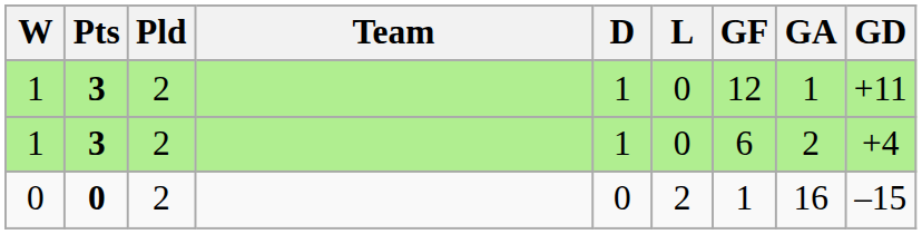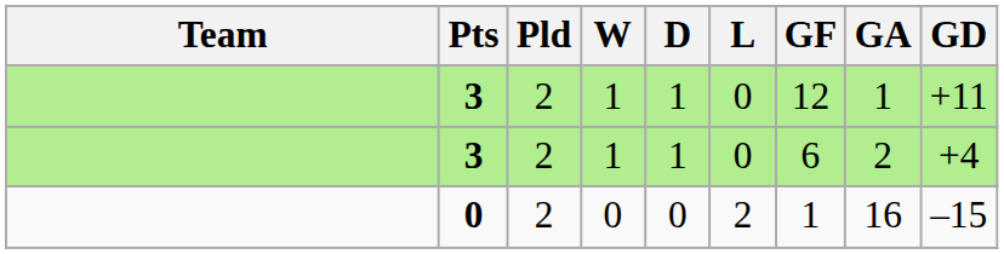columns swapped: Team <-> W
